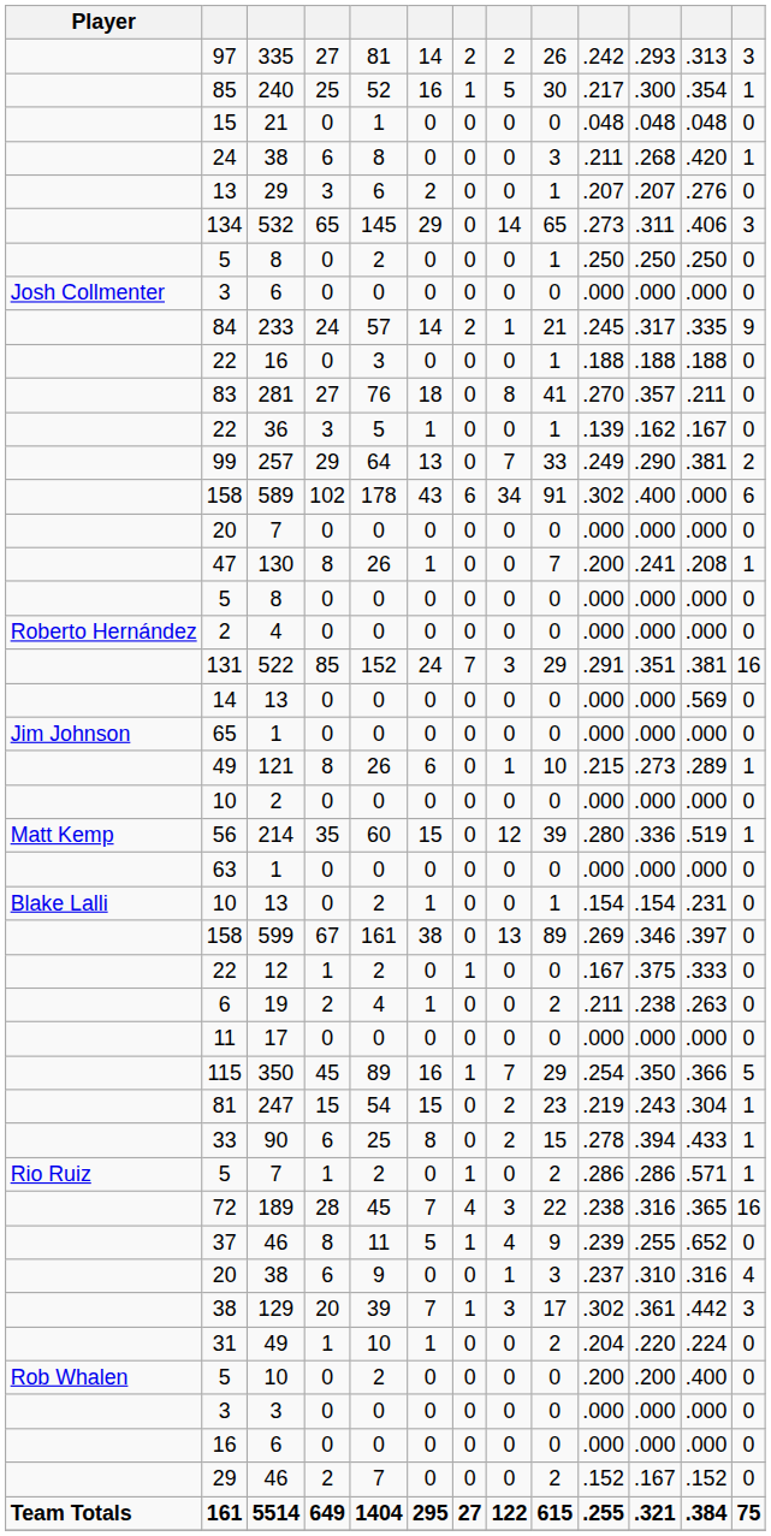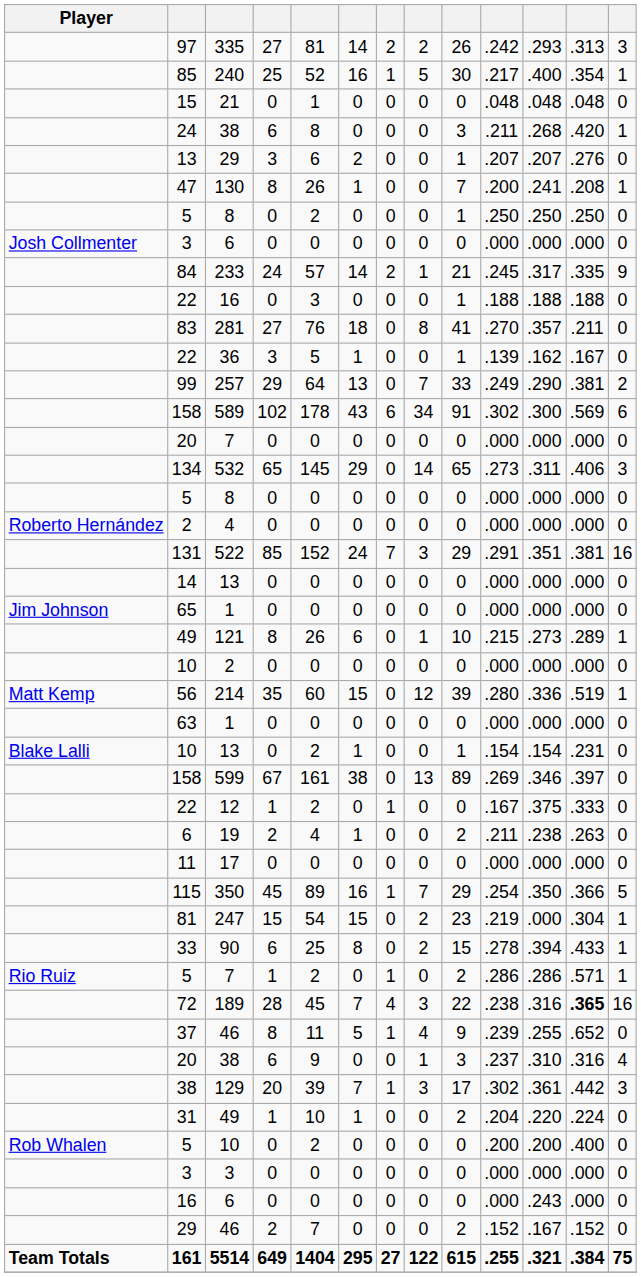240 | column 11: .300 -> .400
rows swapped: 130 <-> 532
589 | column 11: .400 -> .300
589 | column 12: .000 -> .569
14 / 13 | column 12: .569 -> .000
247 | column 11: .243 -> .000
189 | column 12: normal -> bold
16 / 6 | column 11: .000 -> .243
